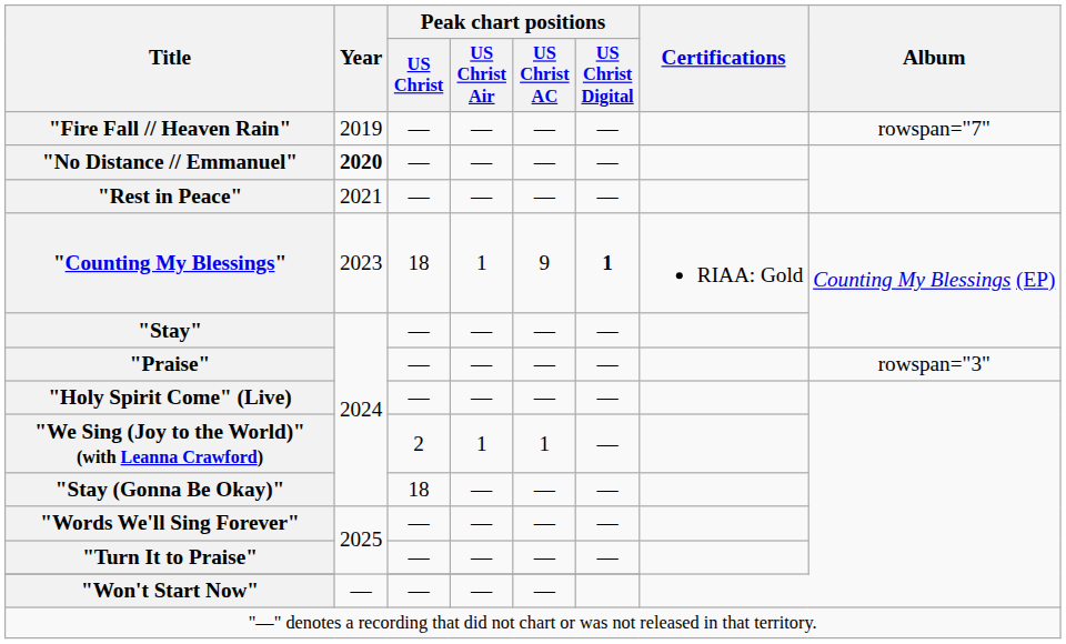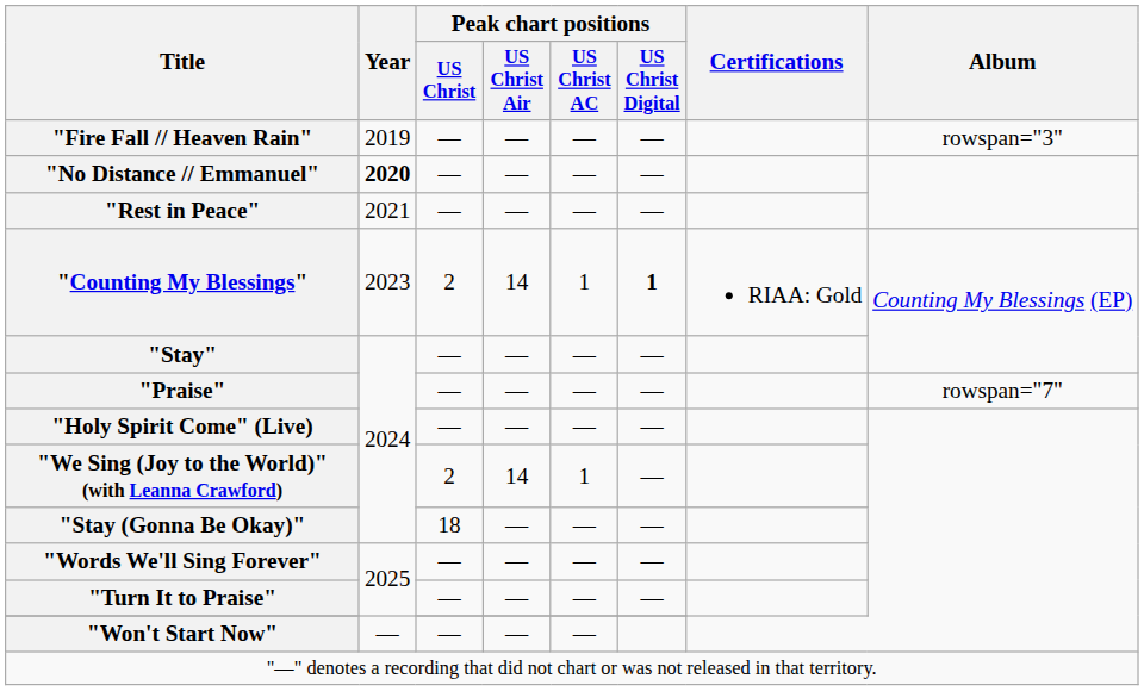"Fire Fall // Heaven Rain" | Album: rowspan="7" -> rowspan="3"
"Counting My Blessings" | Peak chart positions / US Christ: 18 -> 2
"Counting My Blessings" | Peak chart positions / US Christ Air: 1 -> 14
"Counting My Blessings" | Peak chart positions / US Christ AC: 9 -> 1
"Praise" | Album: rowspan="3" -> rowspan="7"
"We Sing (Joy to the World)" (with Leanna Crawford) | Peak chart positions / US Christ Air: 1 -> 14
